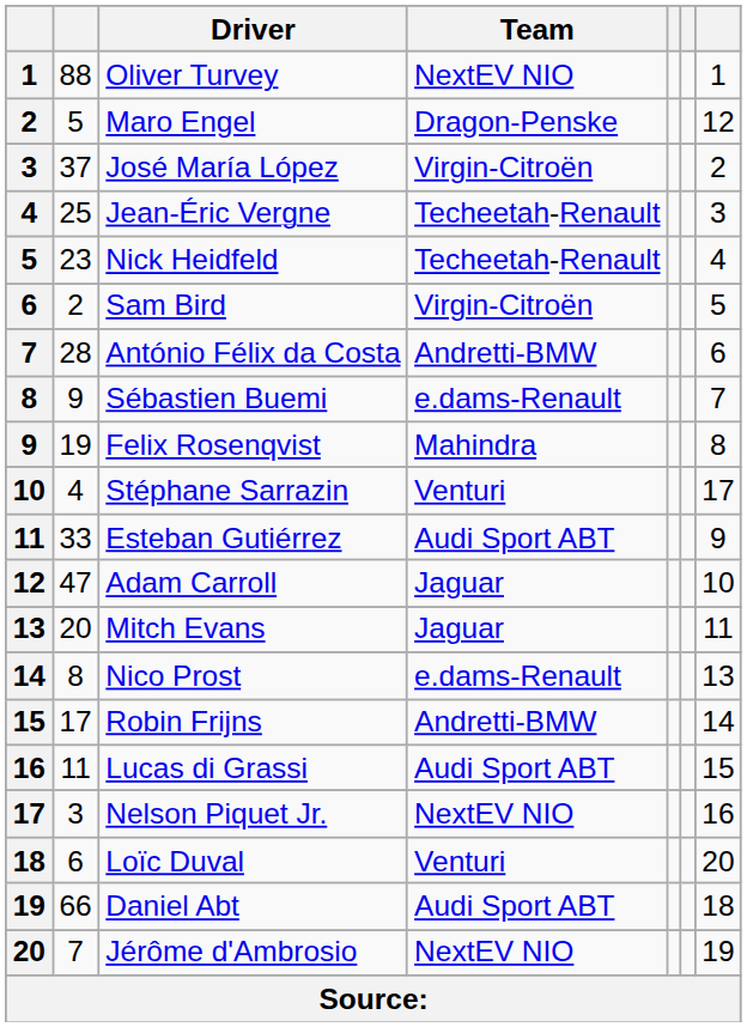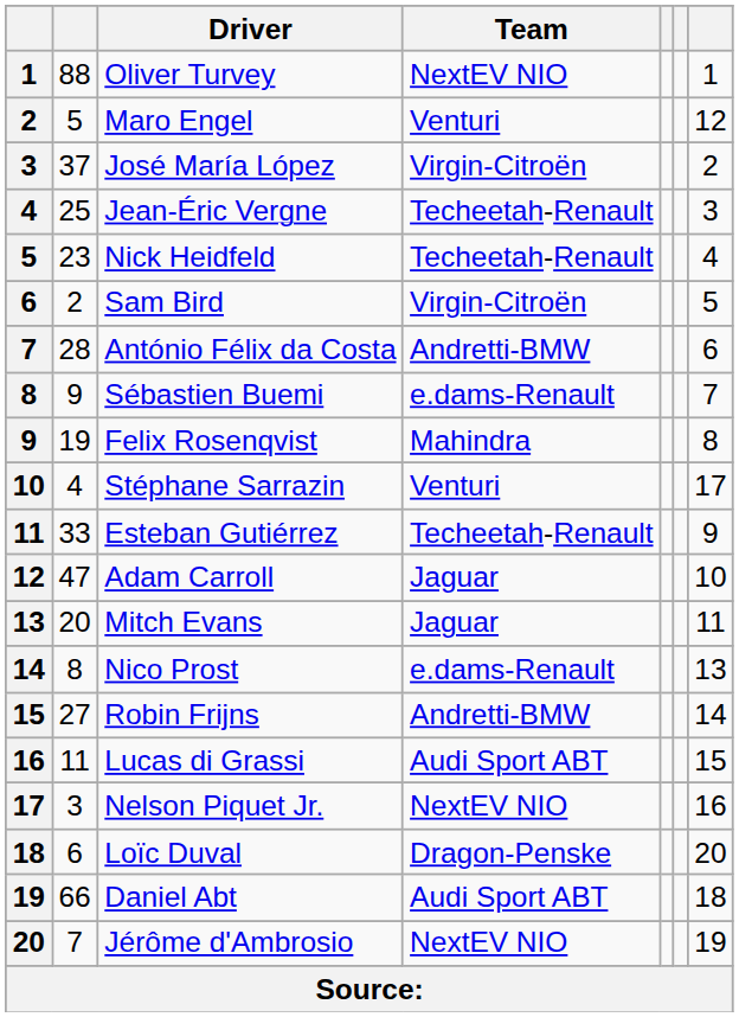Maro Engel | Team: Dragon-Penske -> Venturi
Esteban Gutiérrez | Team: Audi Sport ABT -> Techeetah-Renault
Robin Frijns | column 2: 17 -> 27
Loïc Duval | Team: Venturi -> Dragon-Penske
